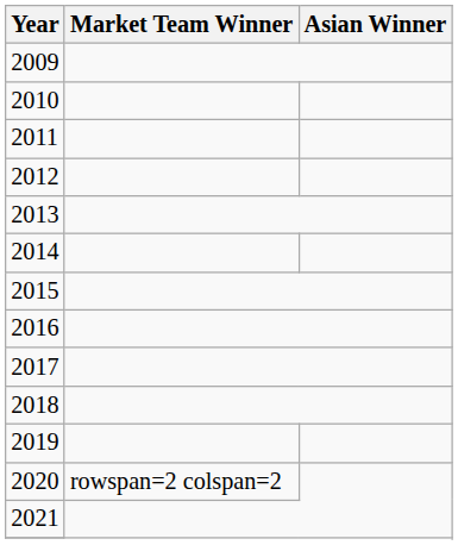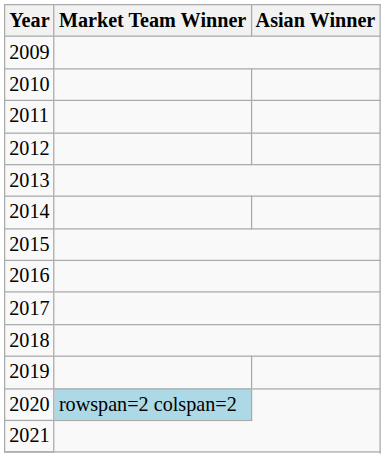2020 | Market Team Winner: no background -> lightblue background
